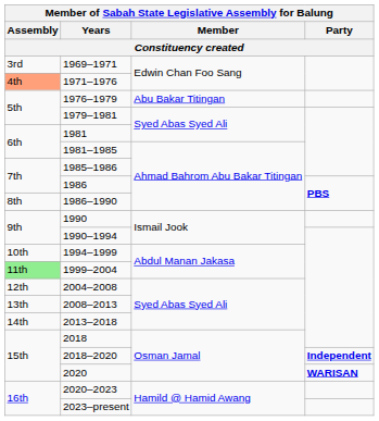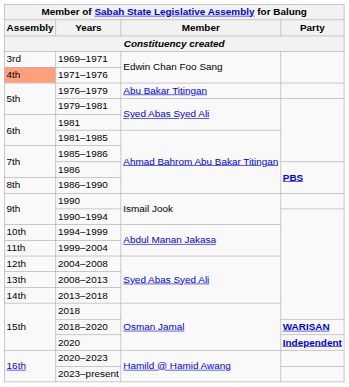1999–2004 | Assembly: lightgreen background -> no background
2018–2020 | Party: Independent -> WARISAN
2020 | Party: WARISAN -> Independent
